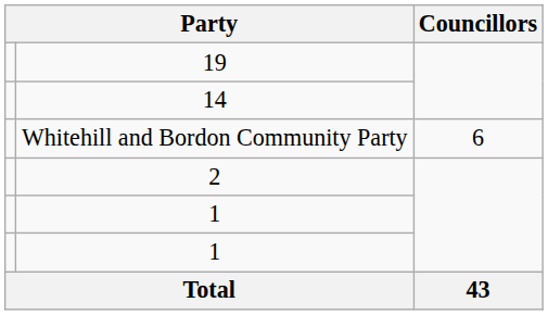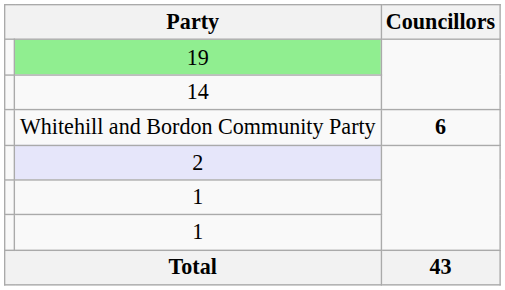19 | column 2: no background -> lightgreen background
Whitehill and Bordon Community Party | Councillors: normal -> bold
2 | column 2: no background -> lavender background
